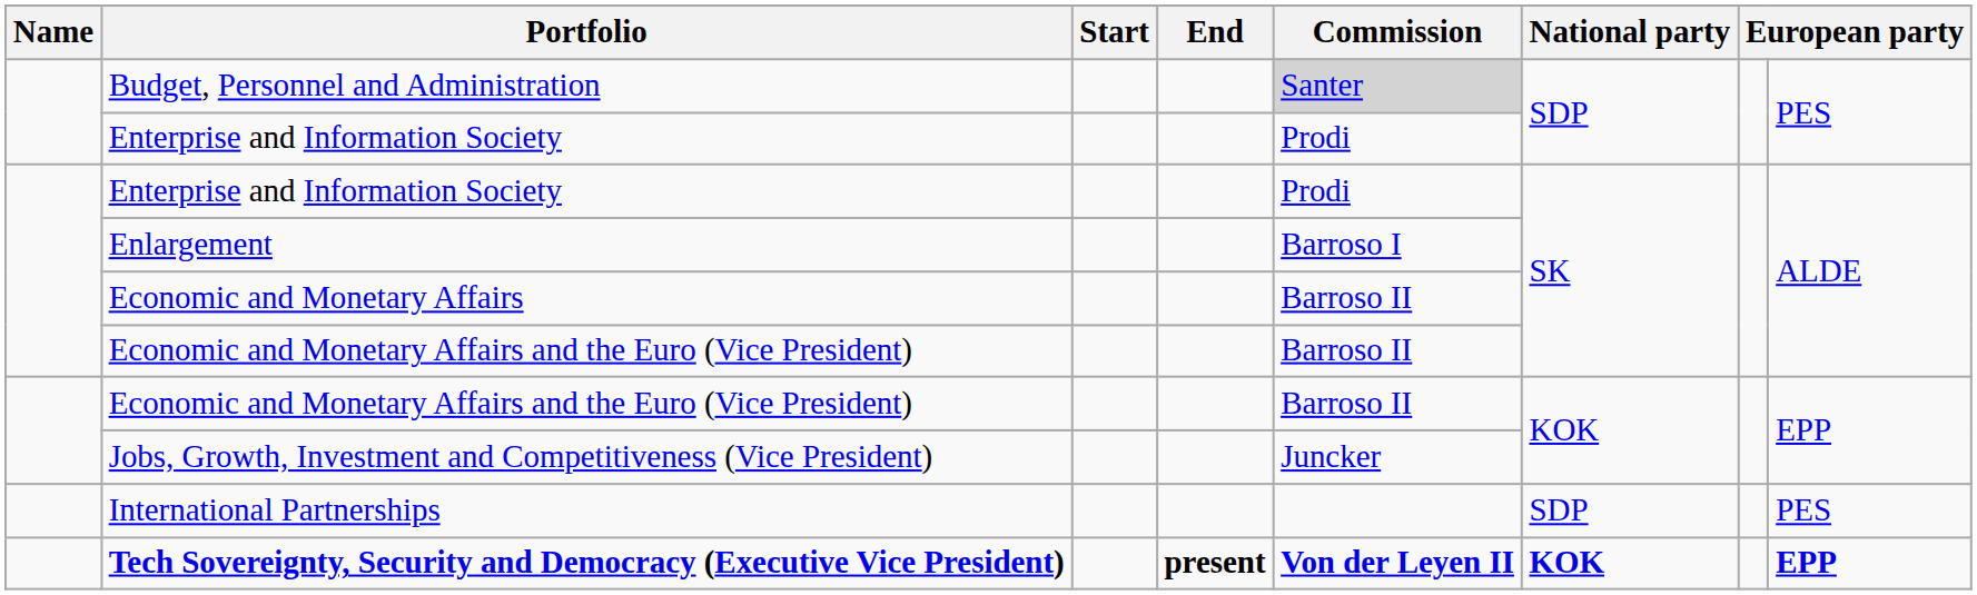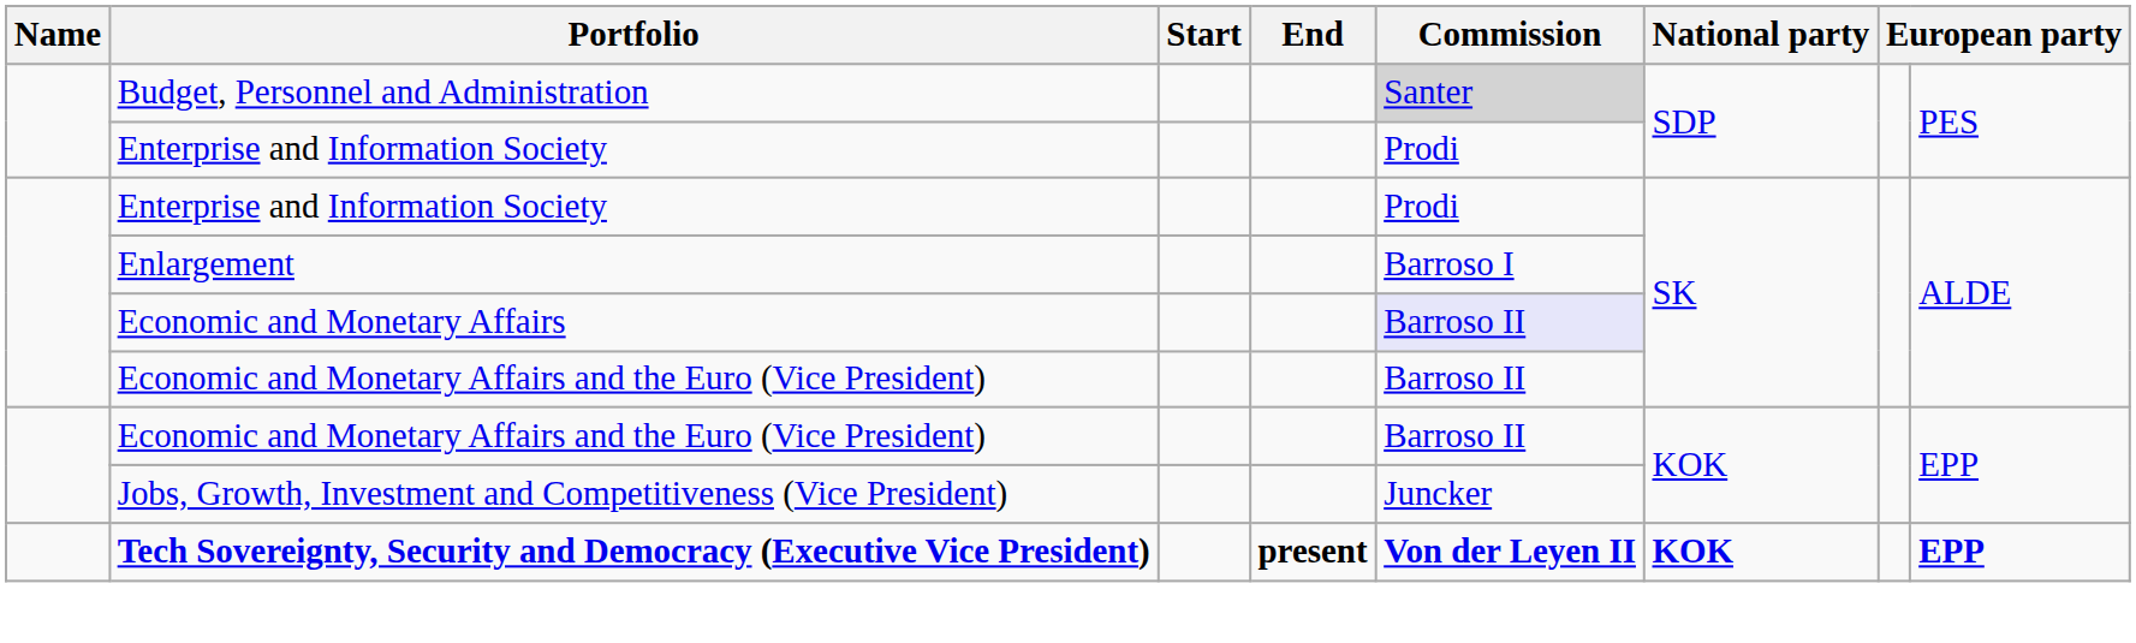Economic and Monetary Affairs | Commission: no background -> lavender background
- row: International Partnerships | SDP | PES
